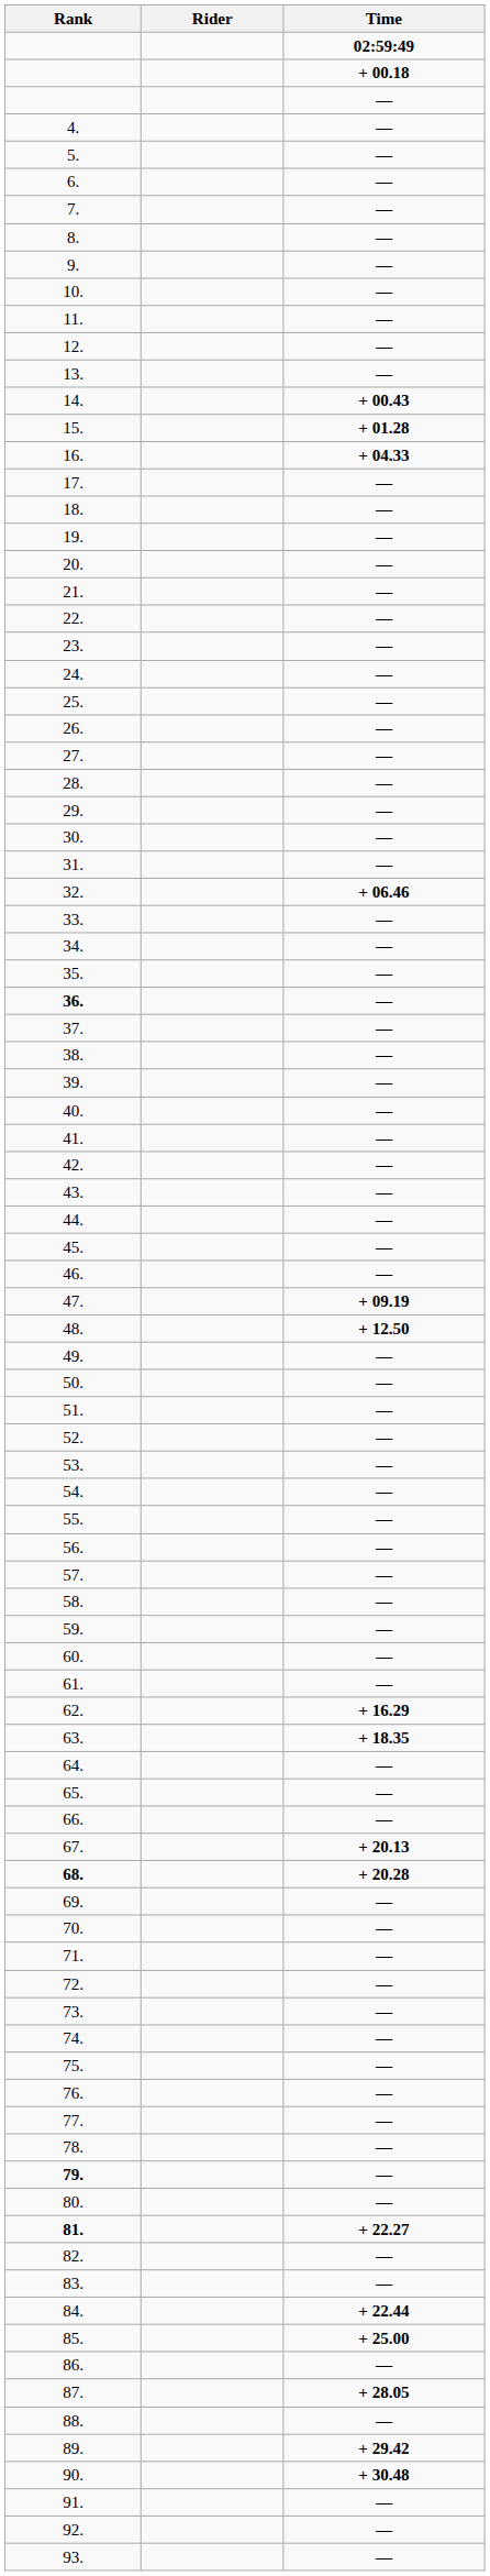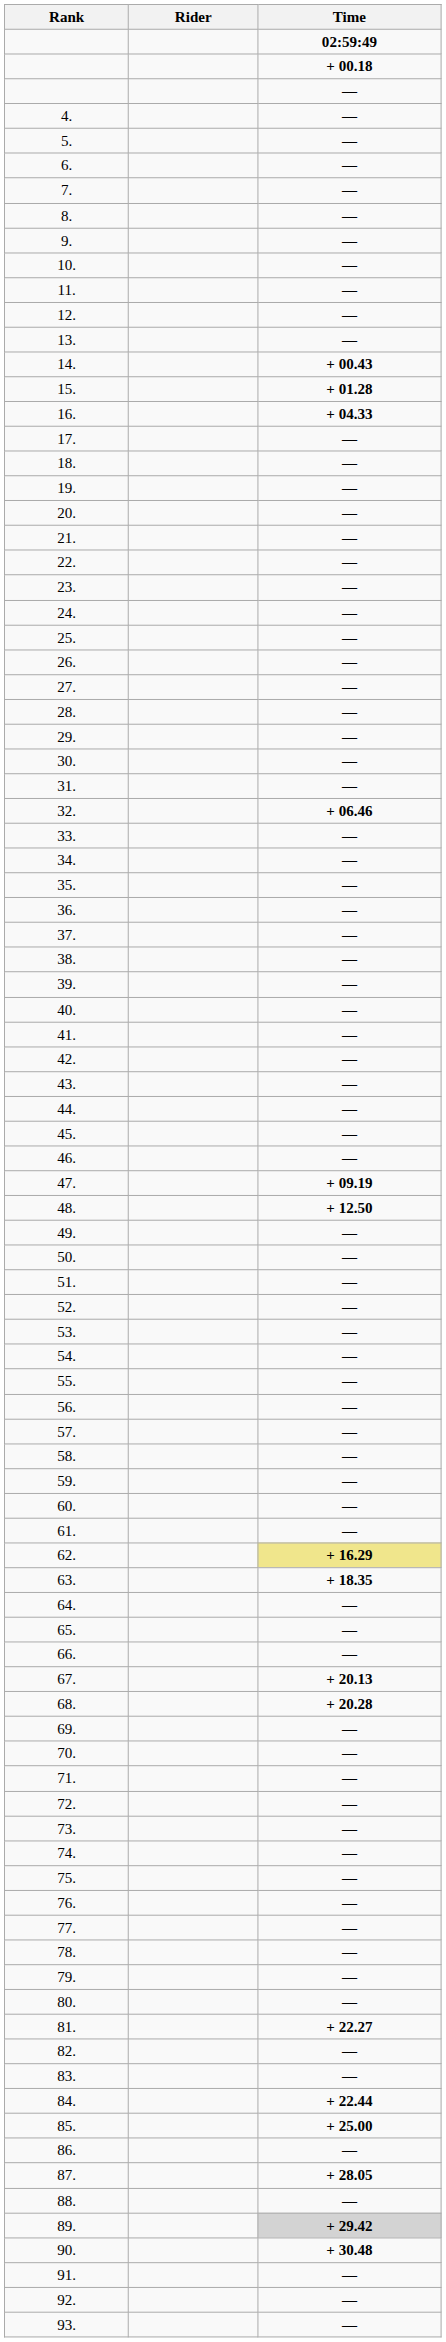36. | Rank: bold -> normal
62. | Time: no background -> khaki background
68. | Rank: bold -> normal
79. | Rank: bold -> normal
81. | Rank: bold -> normal
89. | Time: no background -> lightgrey background
